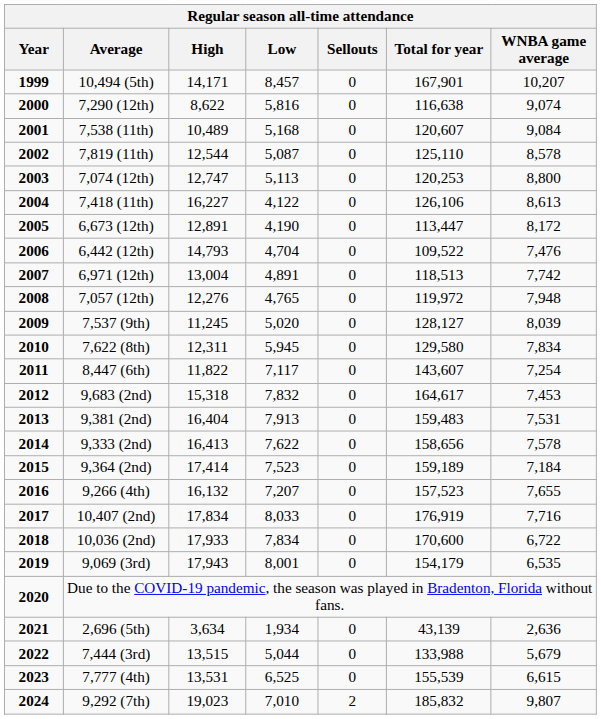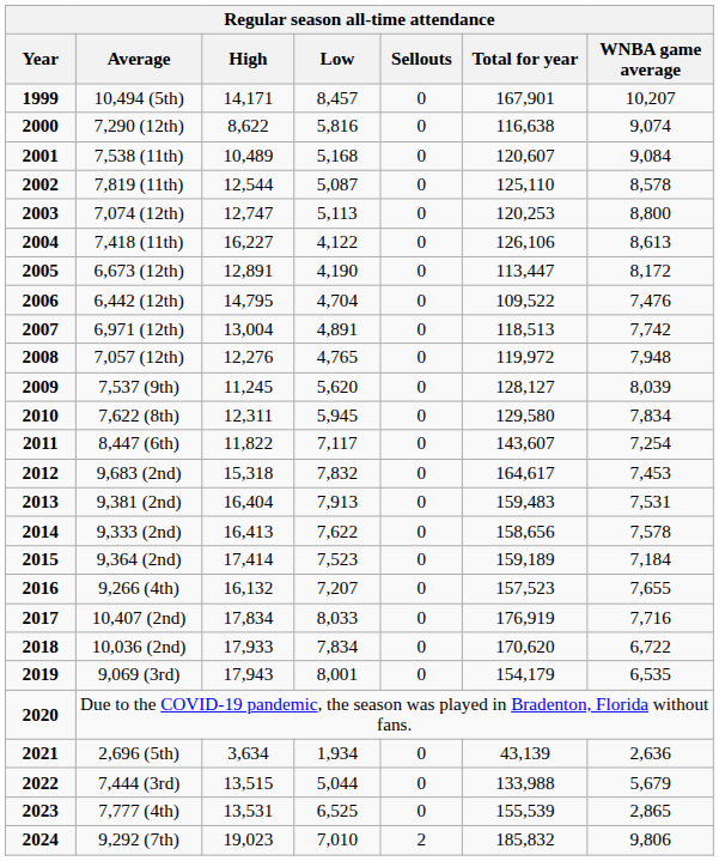6,442 (12th) | High: 14,793 -> 14,795
7,537 (9th) | Low: 5,020 -> 5,620
10,036 (2nd) | Total for year: 170,600 -> 170,620
7,777 (4th) | WNBA game average: 6,615 -> 2,865
9,292 (7th) | WNBA game average: 9,807 -> 9,806
